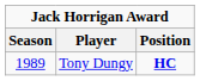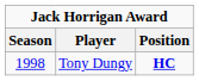Tony Dungy | Season: 1989 -> 1998
